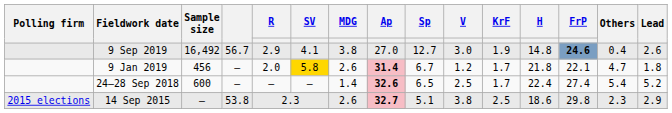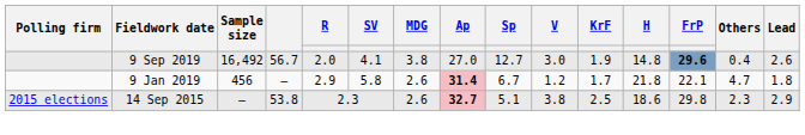9 Sep 2019 | R: 2.9 -> 2.0
9 Sep 2019 | FrP: 24.6 -> 29.6
9 Jan 2019 | R: 2.0 -> 2.9
9 Jan 2019 | SV: gold background -> no background
- row: 24–28 Sep 2018 | 600 | – | – | – | 1.4 | 32.6 | 6.5 | 2.5 | 1.7 | 22.4 | 27.4 | 5.4 | 5.2
